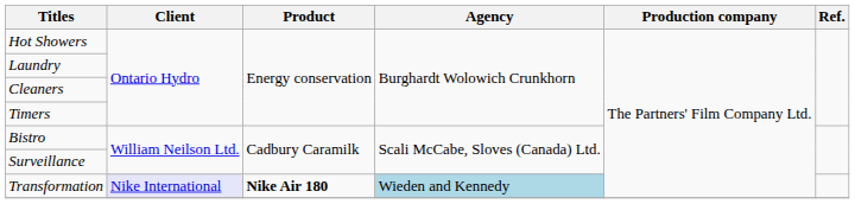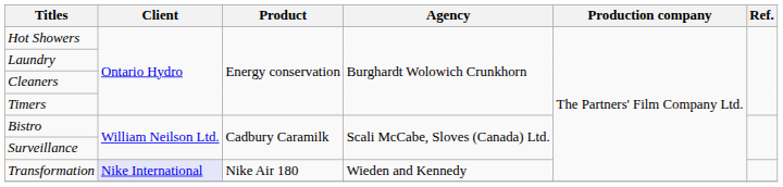Transformation | Product: bold -> normal
Transformation | Agency: lightblue background -> no background
